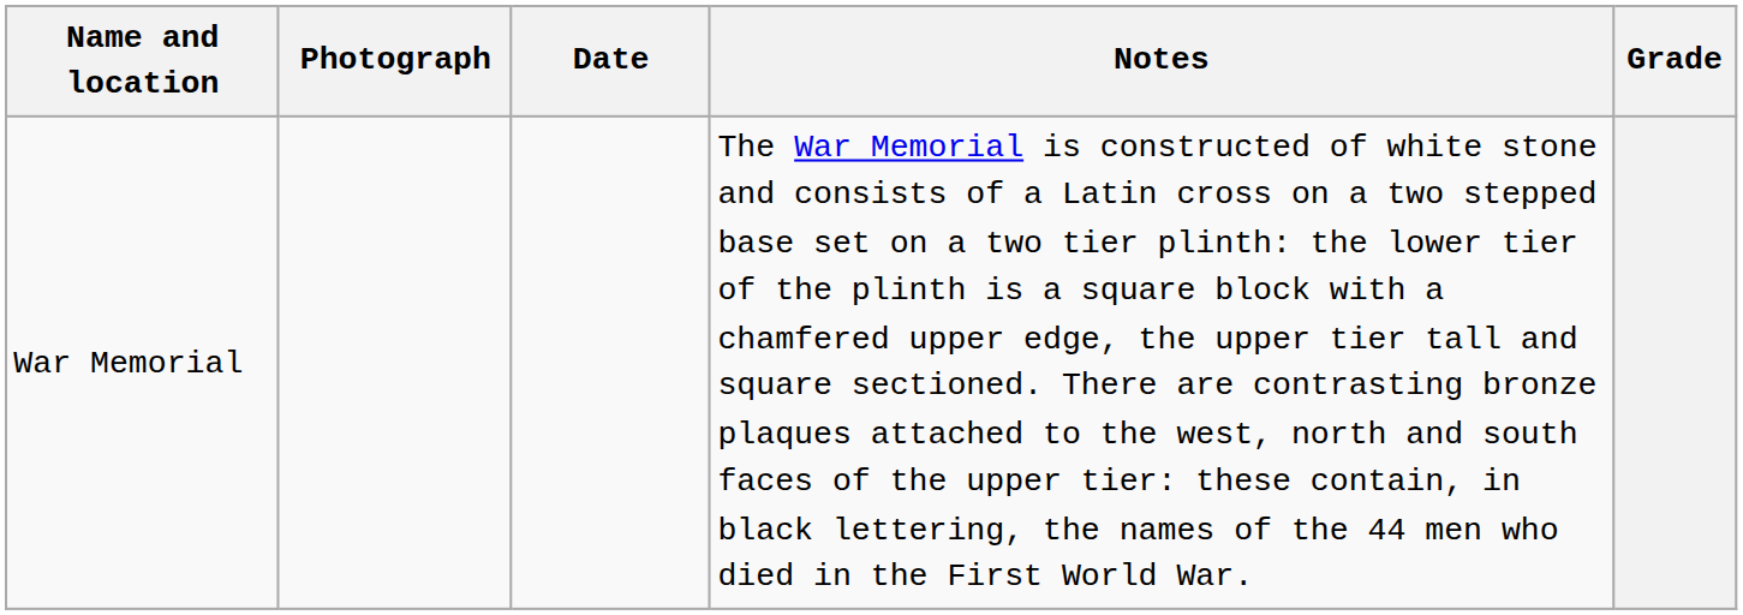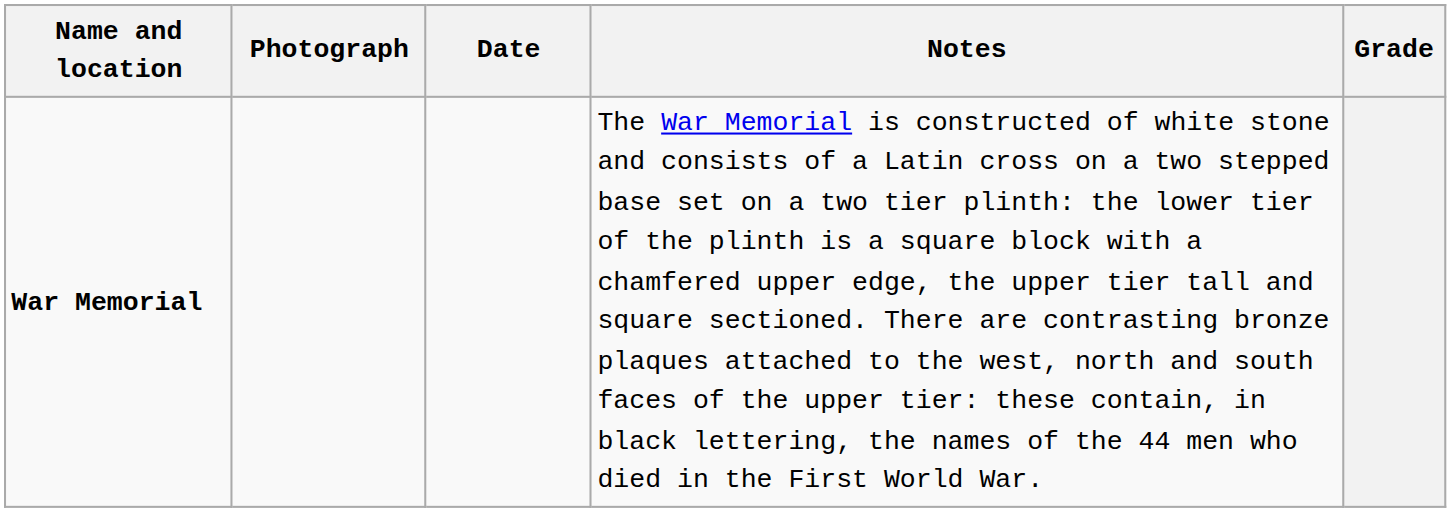War Memorial | Name and location: normal -> bold
